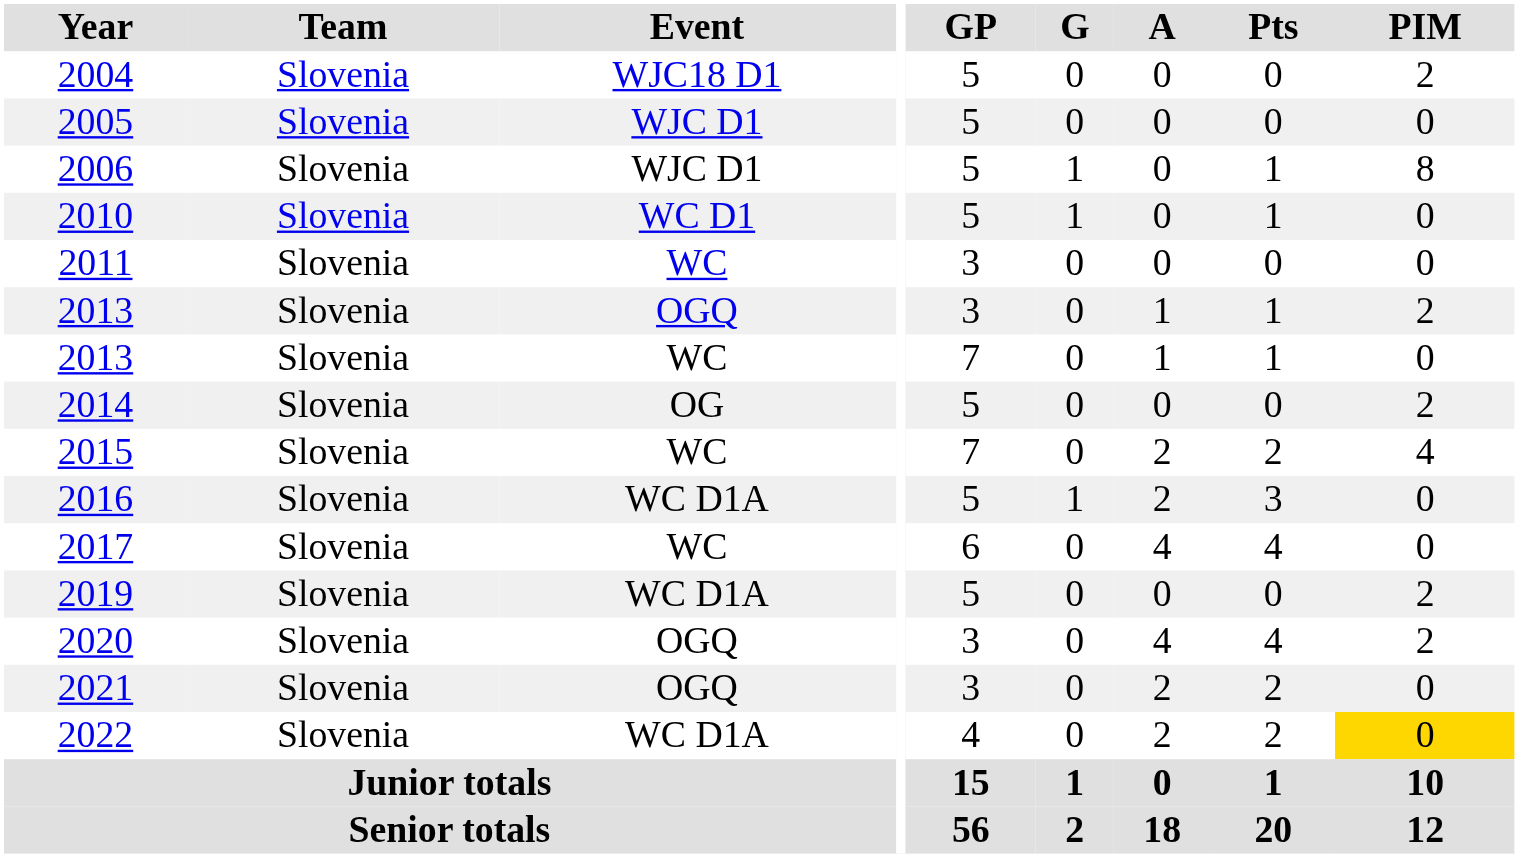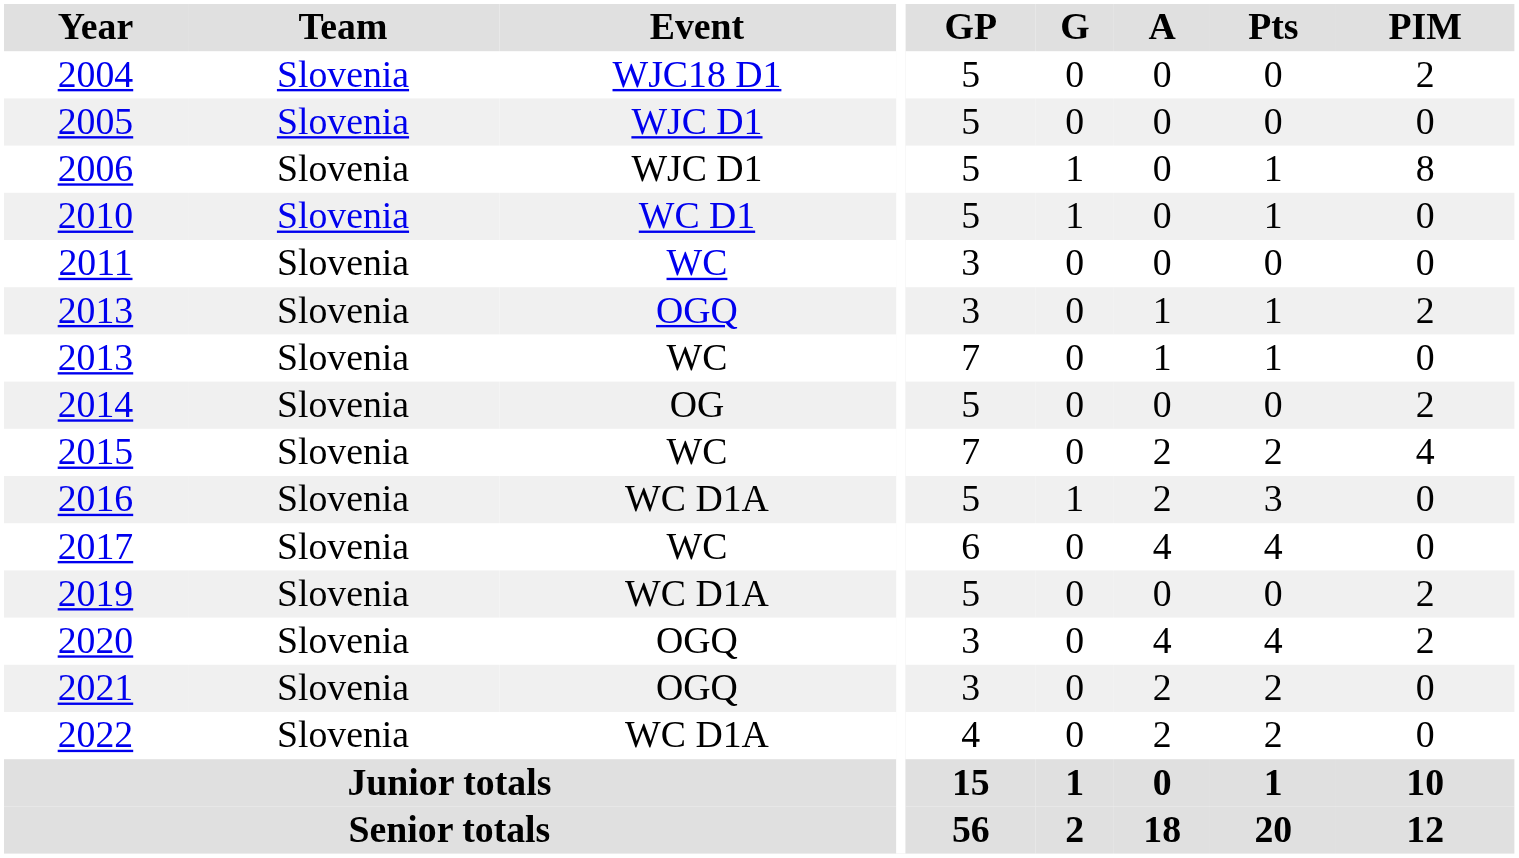2022 | PIM: gold background -> no background
